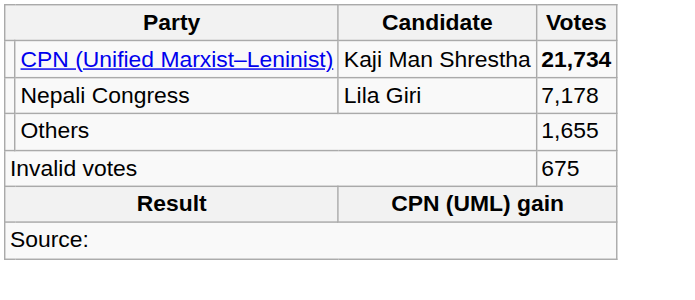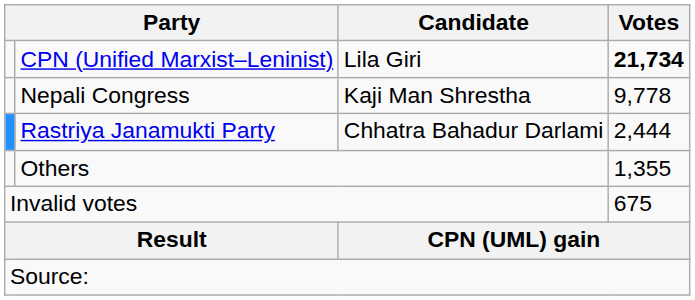CPN (Unified Marxist–Leninist) | Candidate: Kaji Man Shrestha -> Lila Giri
Nepali Congress | Candidate: Lila Giri -> Kaji Man Shrestha
Nepali Congress | Votes: 7,178 -> 9,778
+ row: Rastriya Janamukti Party | Chhatra Bahadur Darlami | 2,444
Others | Votes: 1,655 -> 1,355
